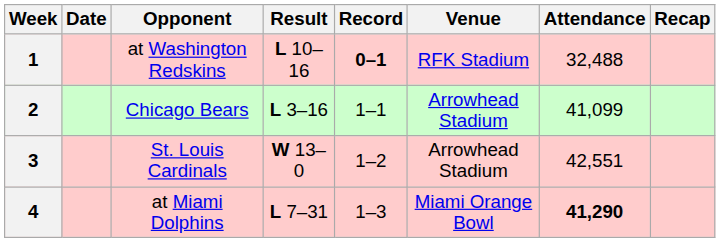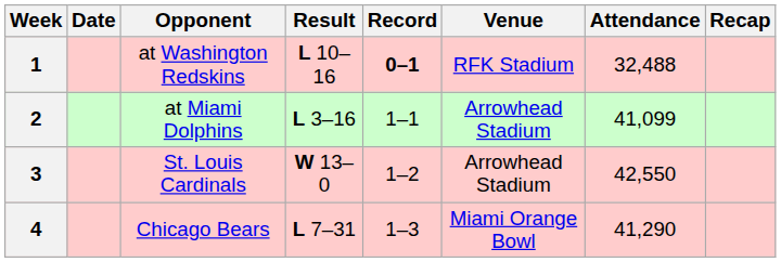2 | Opponent: Chicago Bears -> at Miami Dolphins
3 | Attendance: 42,551 -> 42,550
4 | Opponent: at Miami Dolphins -> Chicago Bears
4 | Attendance: bold -> normal
